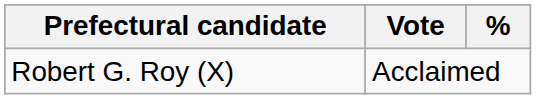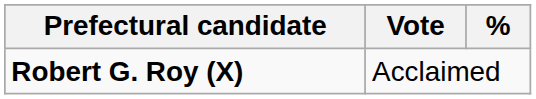Robert G. Roy (X) | Prefectural candidate: normal -> bold
